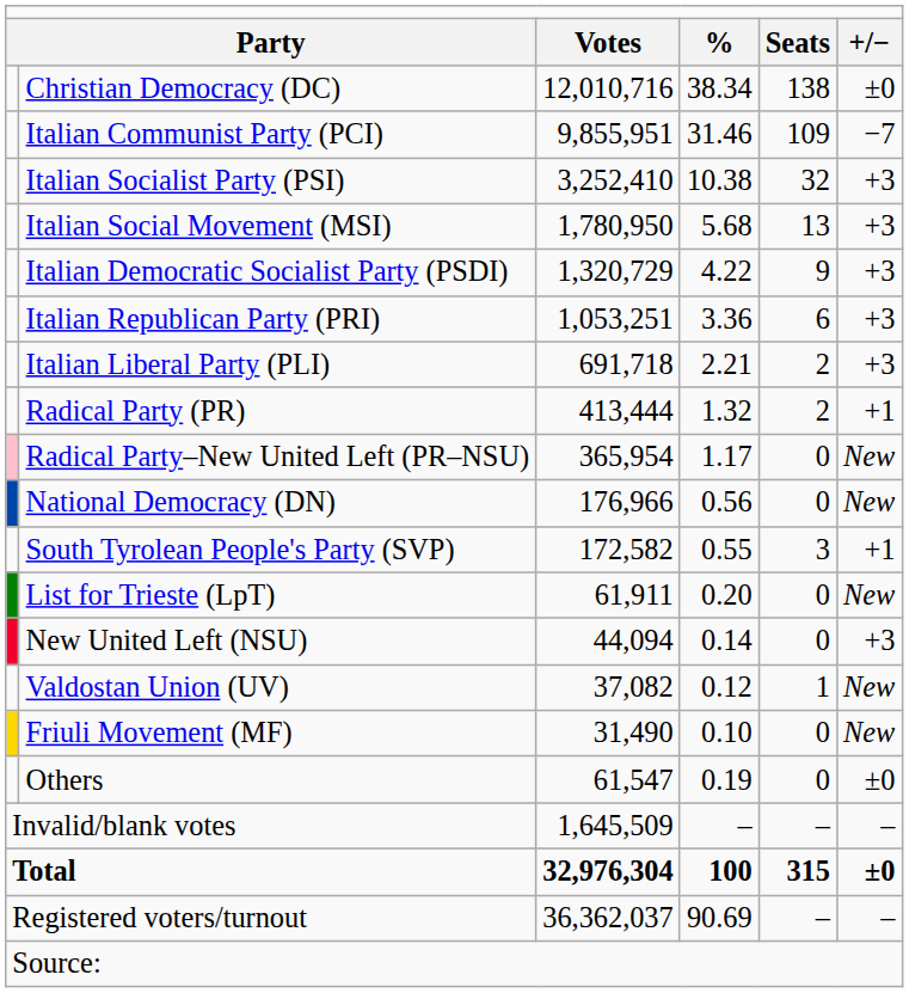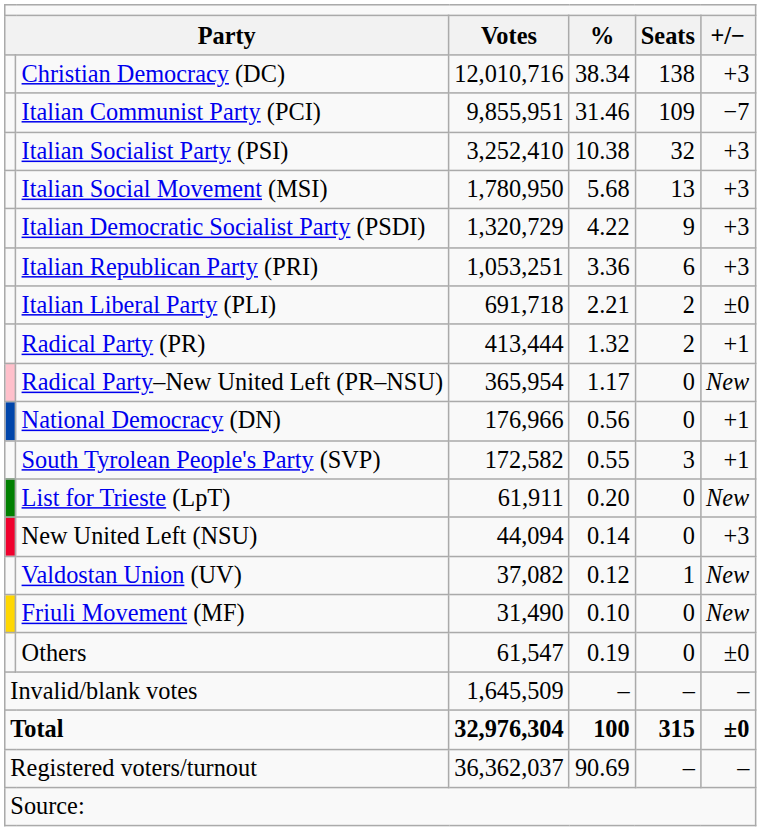Christian Democracy (DC) | column 6: ±0 -> +3
Italian Liberal Party (PLI) | column 6: +3 -> ±0
National Democracy (DN) | column 6: New -> +1
